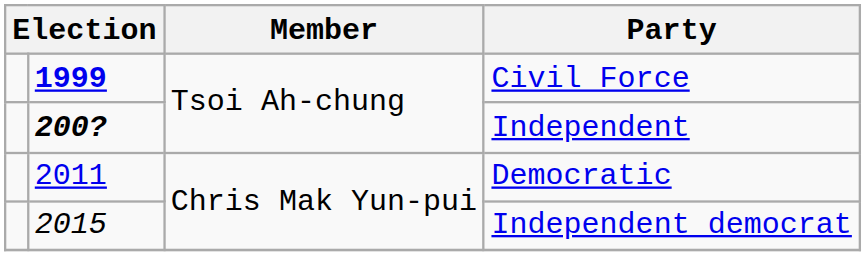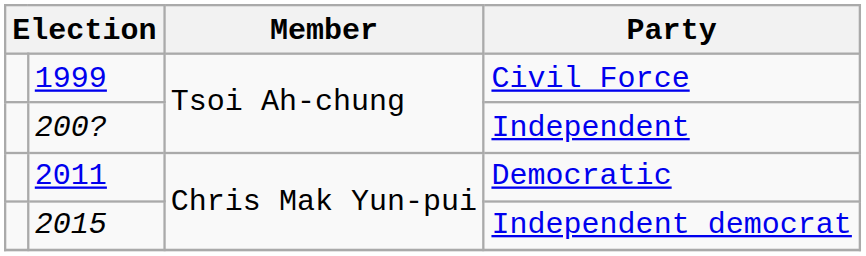Civil Force | column 2: bold -> normal
Independent | column 2: bold -> normal
